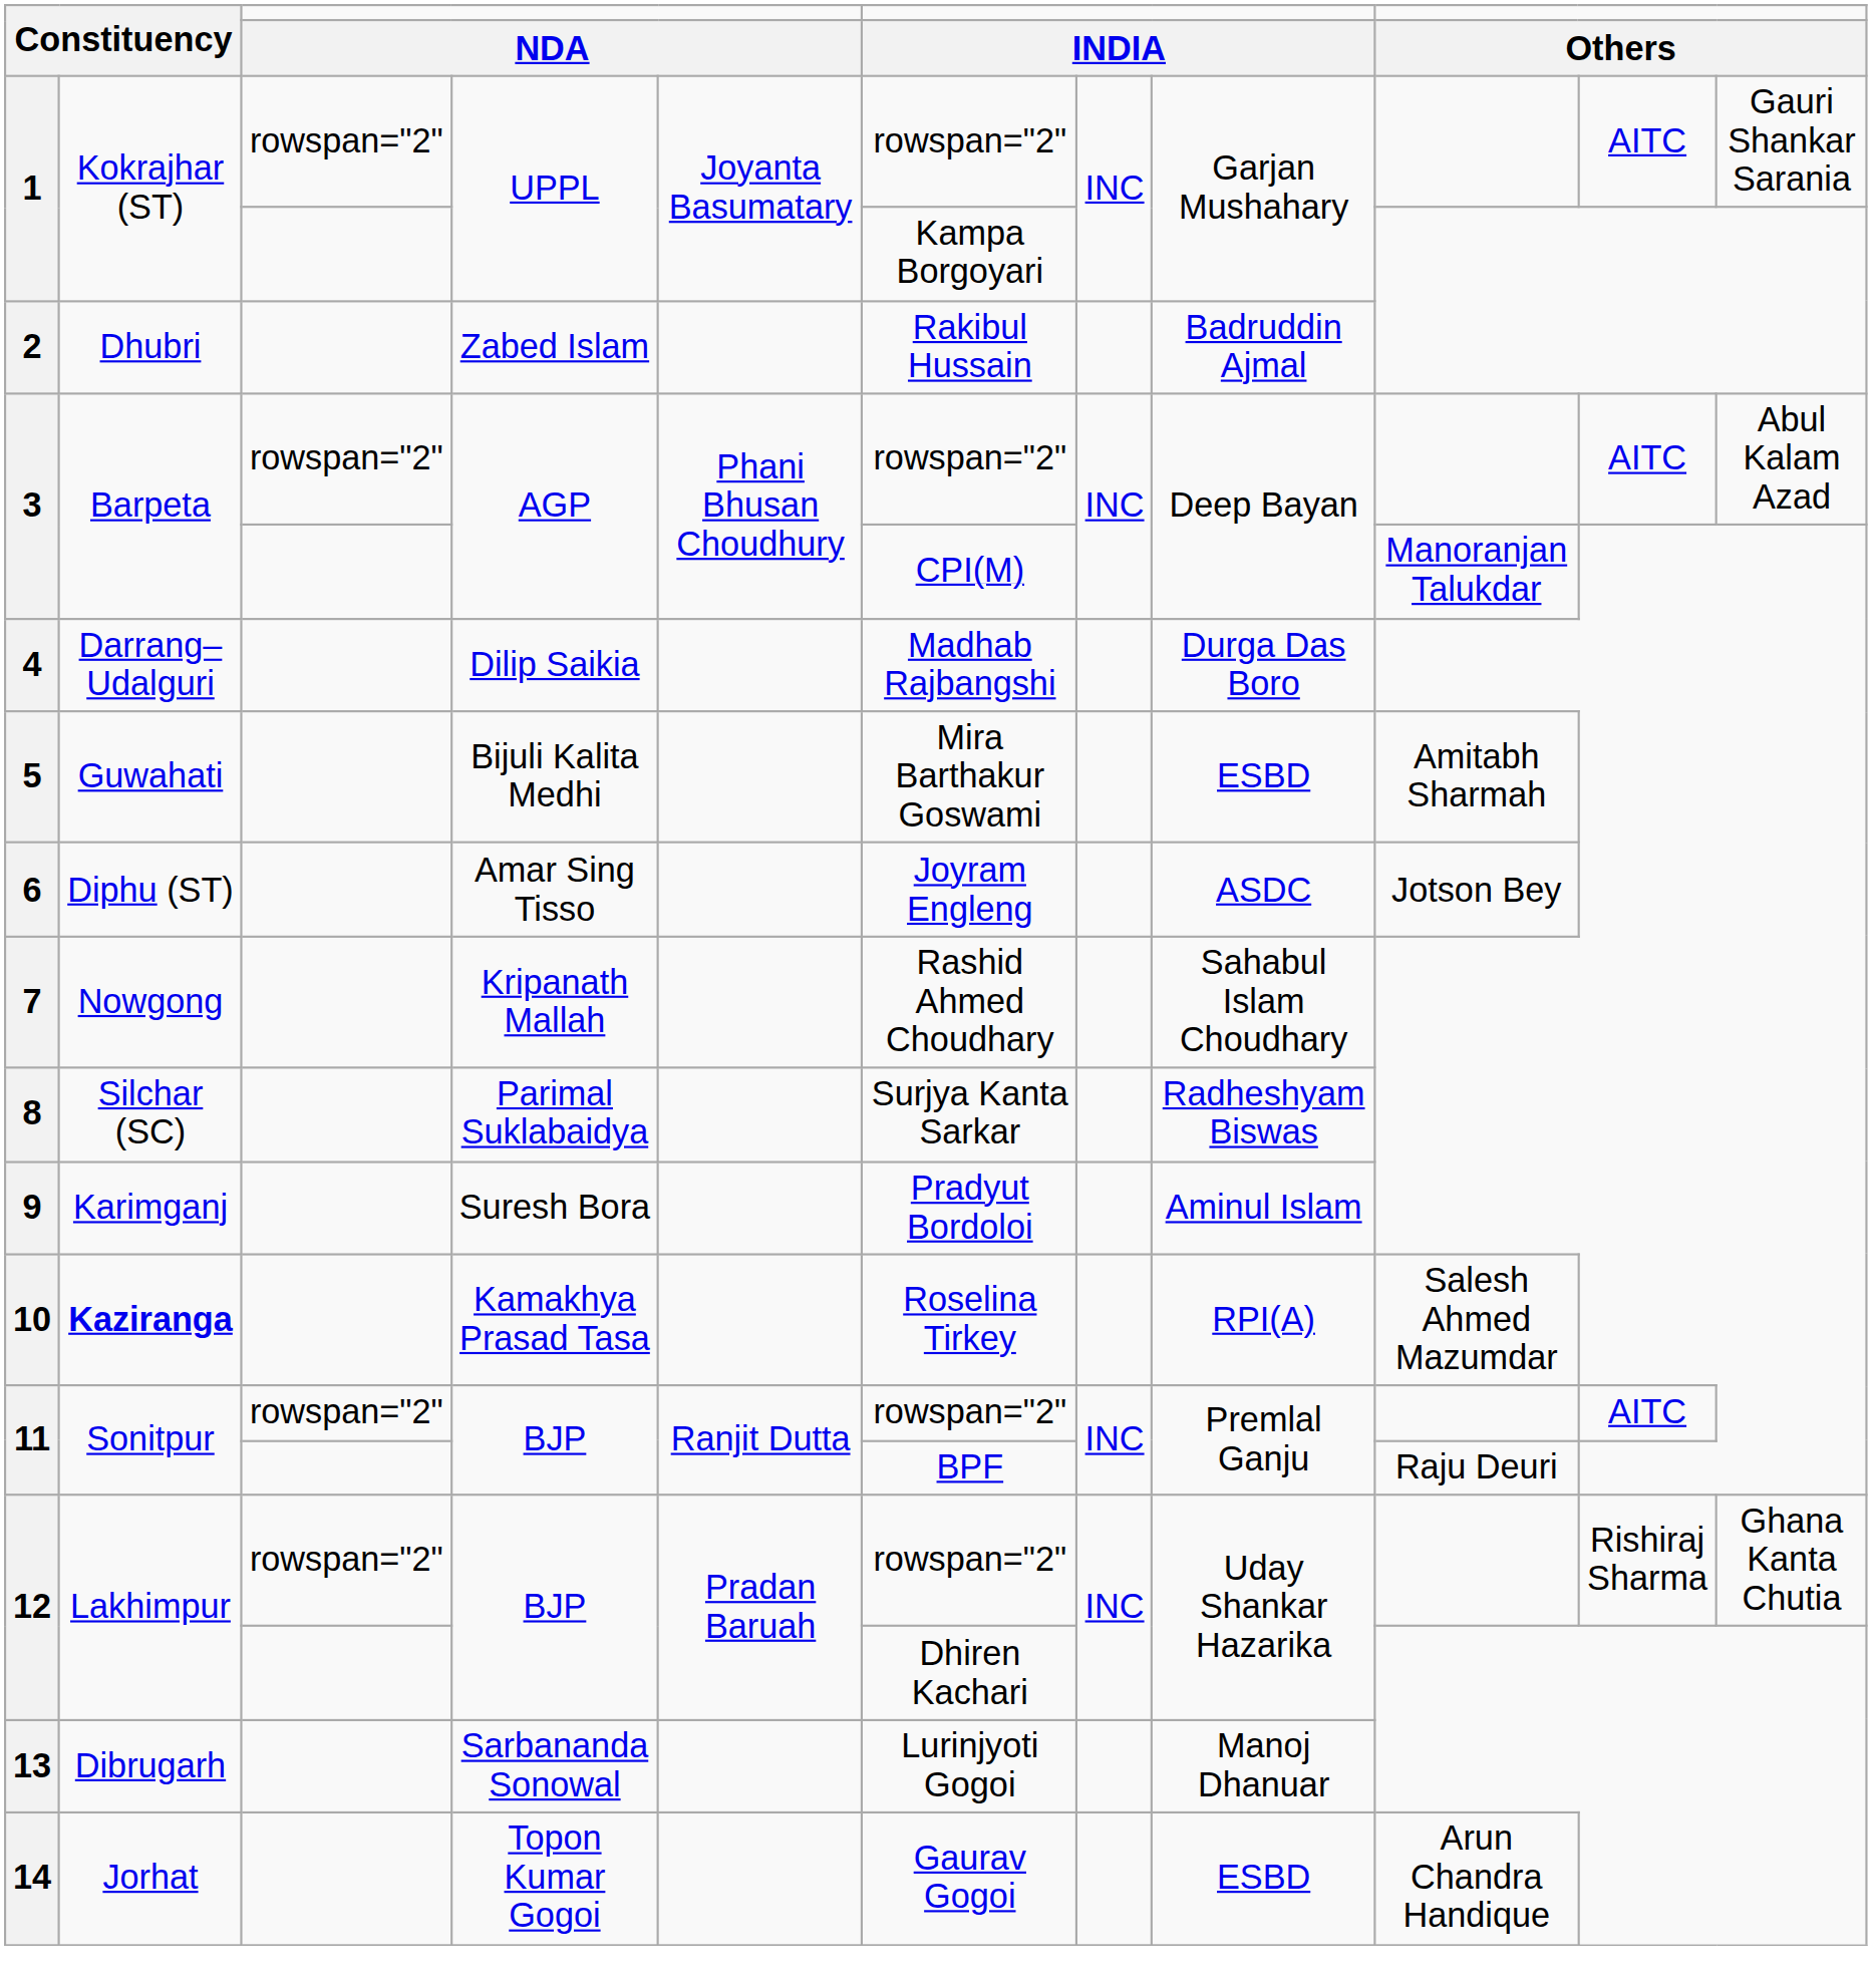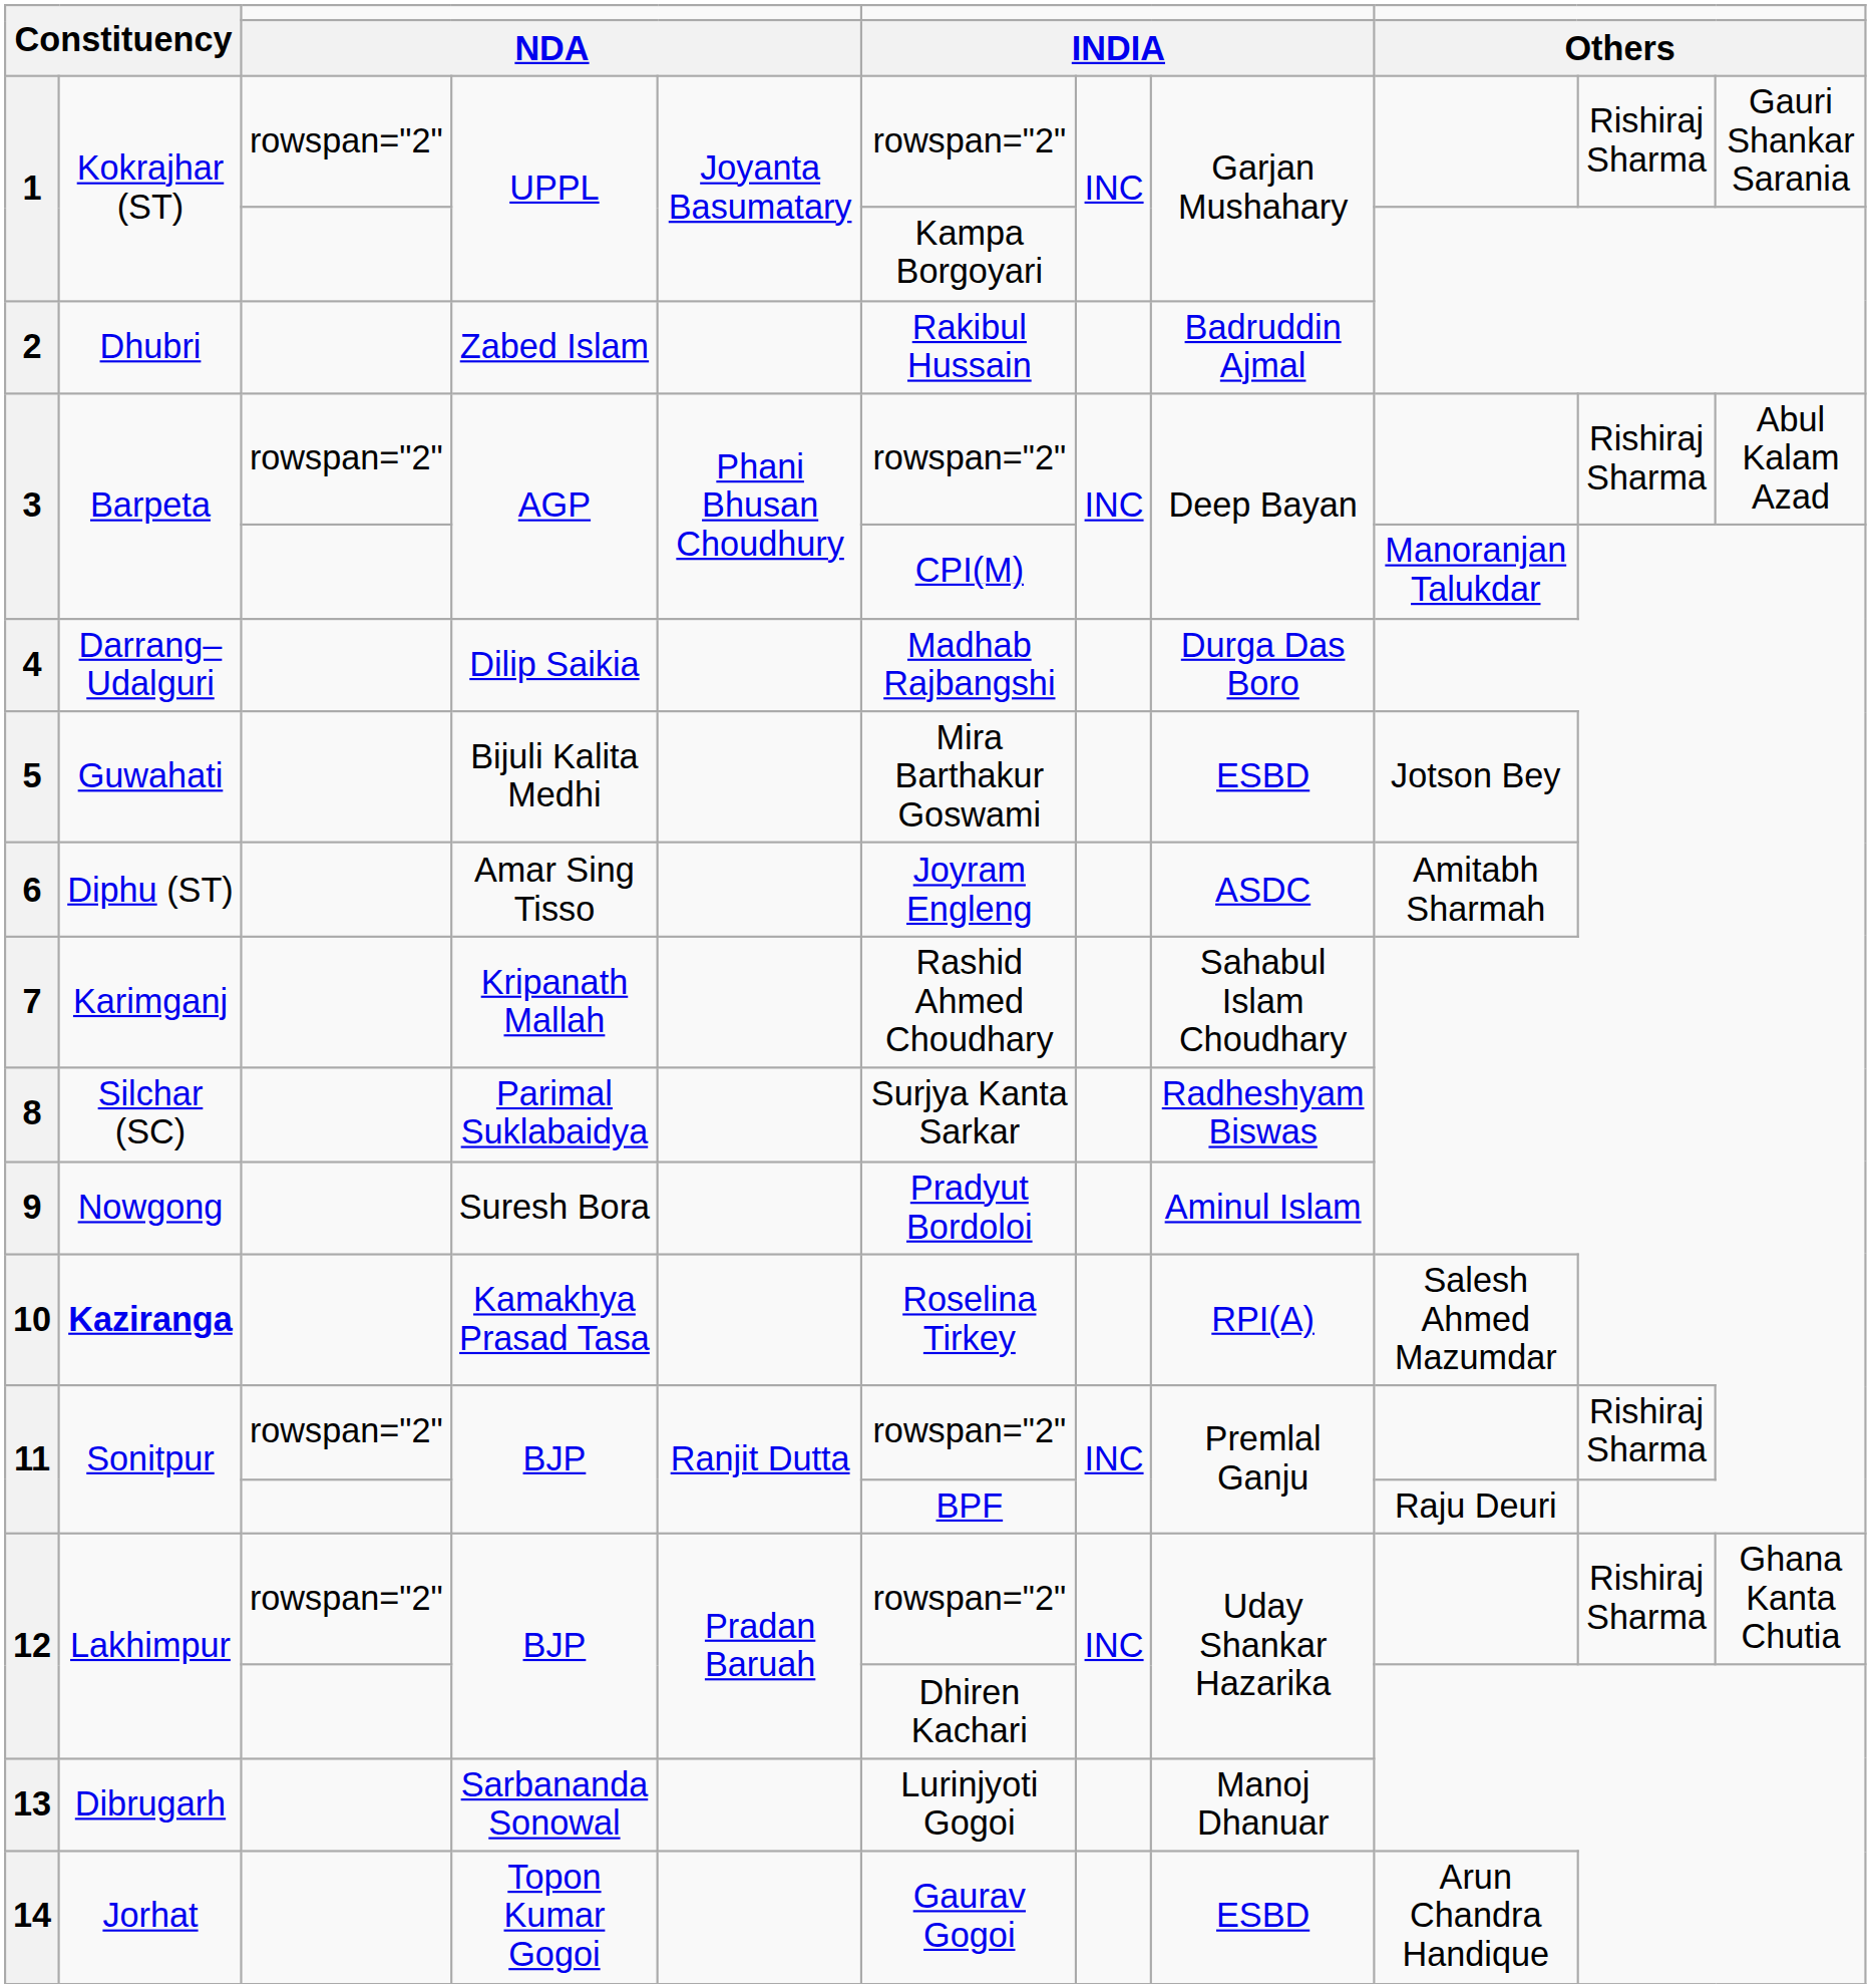1 / rowspan="2" | column 10: AITC -> Rishiraj Sharma
3 / rowspan="2" | column 10: AITC -> Rishiraj Sharma
5 | column 9: Amitabh Sharmah -> Jotson Bey
6 | column 9: Jotson Bey -> Amitabh Sharmah
7 | column 2: Nowgong -> Karimganj
9 | column 2: Karimganj -> Nowgong
11 / rowspan="2" | column 10: AITC -> Rishiraj Sharma
